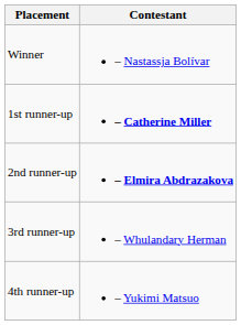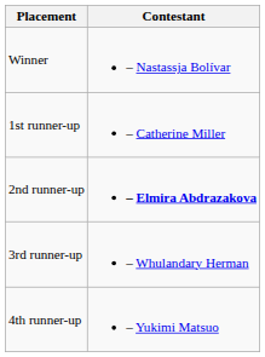1st runner-up | Contestant: bold -> normal
